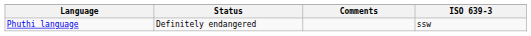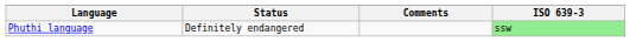Phuthi language | ISO 639-3: no background -> lightgreen background
